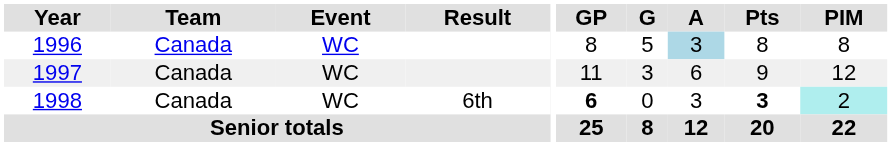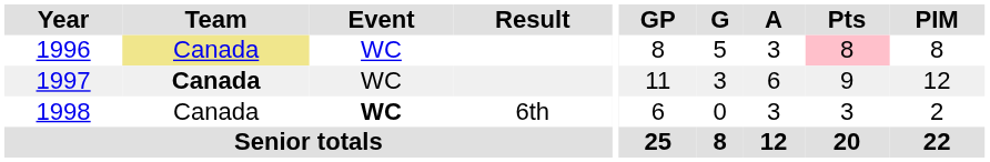1996 | Team: no background -> khaki background
1996 | A: lightblue background -> no background
1996 | Pts: no background -> pink background
1997 | Team: normal -> bold
1998 | Event: normal -> bold
1998 | GP: bold -> normal
1998 | Pts: bold -> normal
1998 | PIM: paleturquoise background -> no background
